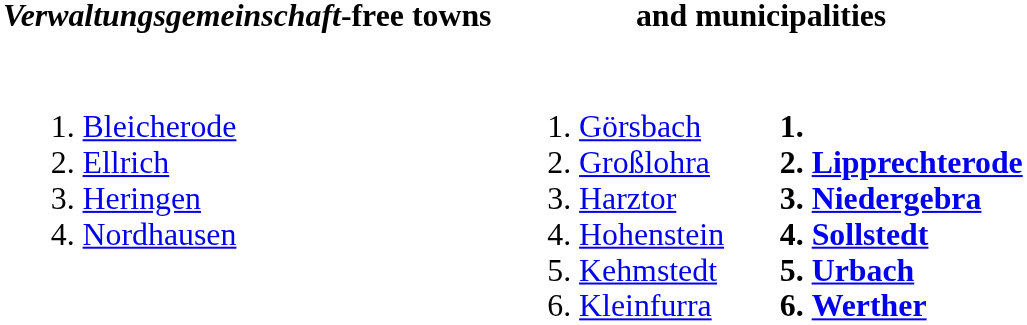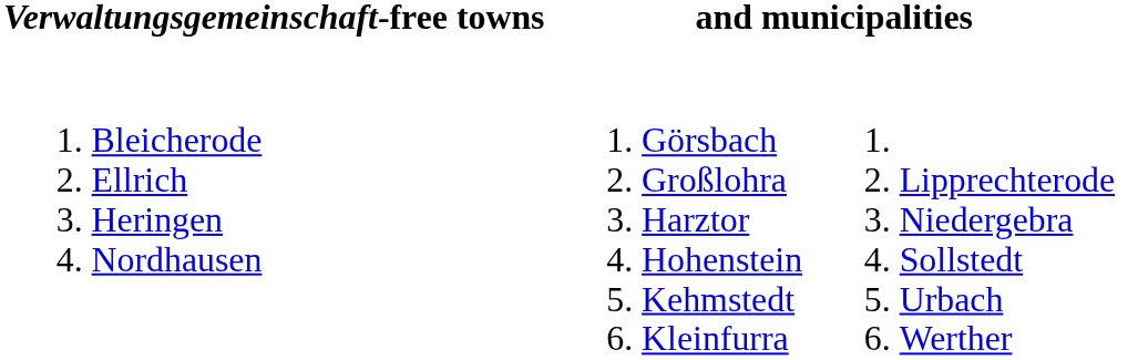Bleicherode Ellrich Heringen Nordhausen | column 3: bold -> normal
